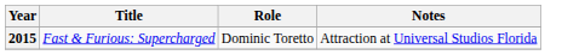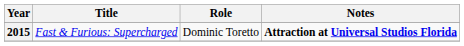2015 | Notes: normal -> bold
